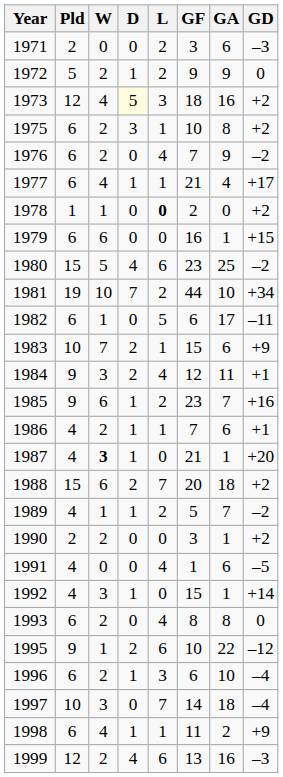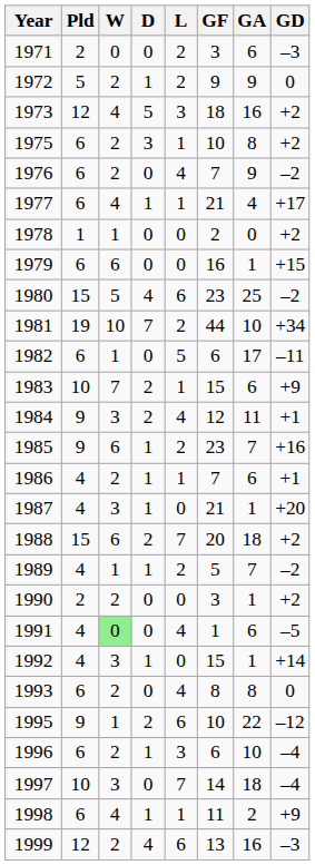1973 | D: lightyellow background -> no background
1978 | L: bold -> normal
1987 | W: bold -> normal
1991 | W: no background -> lightgreen background
